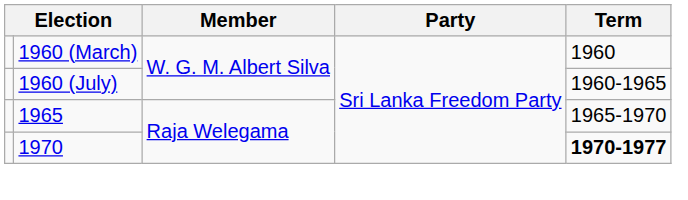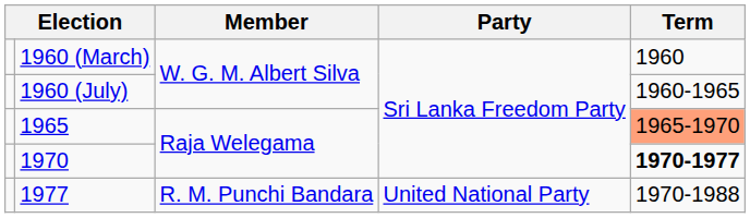1965 | Term: no background -> lightsalmon background
+ row: 1977 | R. M. Punchi Bandara | United National Party | 1970-1988
